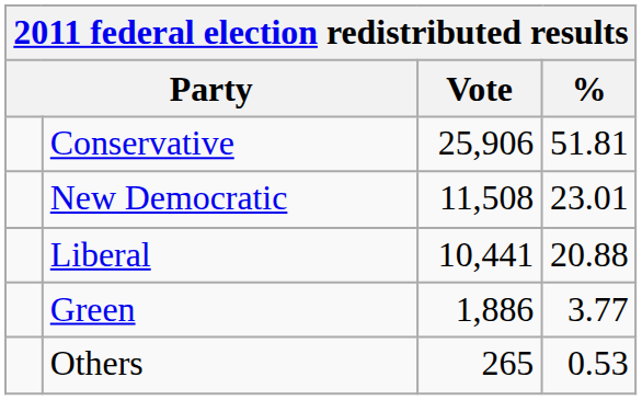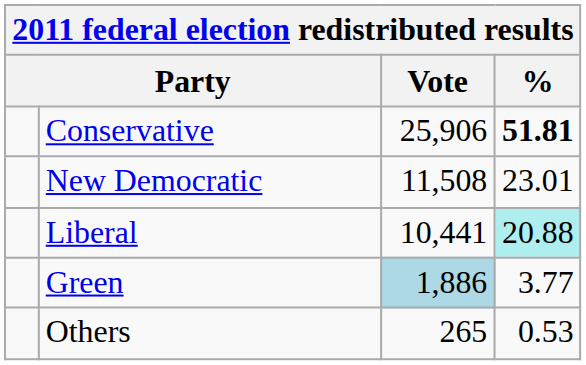Conservative | %: normal -> bold
Liberal | %: no background -> paleturquoise background
Green | Vote: no background -> lightblue background
